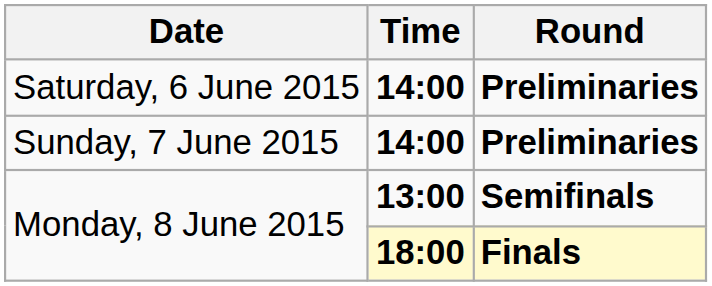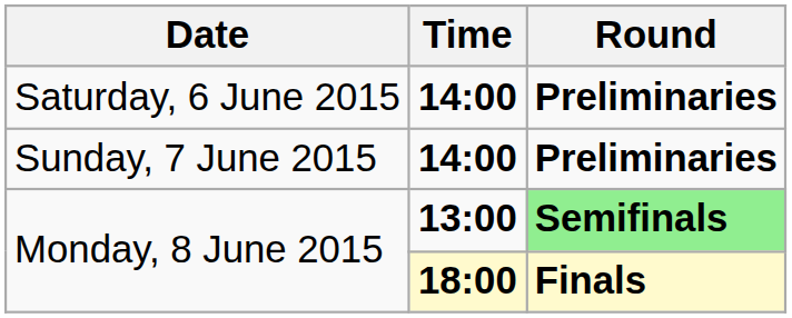Monday, 8 June 2015 / 13:00 | Round: no background -> lightgreen background
